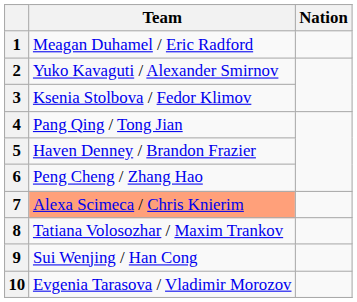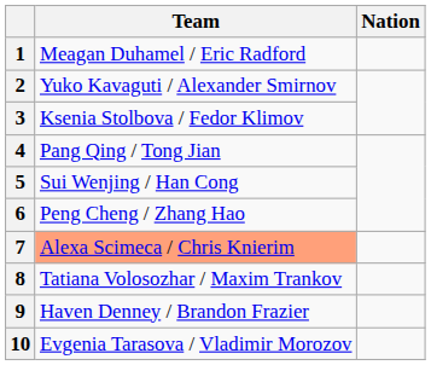5 | Team: Haven Denney / Brandon Frazier -> Sui Wenjing / Han Cong
9 | Team: Sui Wenjing / Han Cong -> Haven Denney / Brandon Frazier
